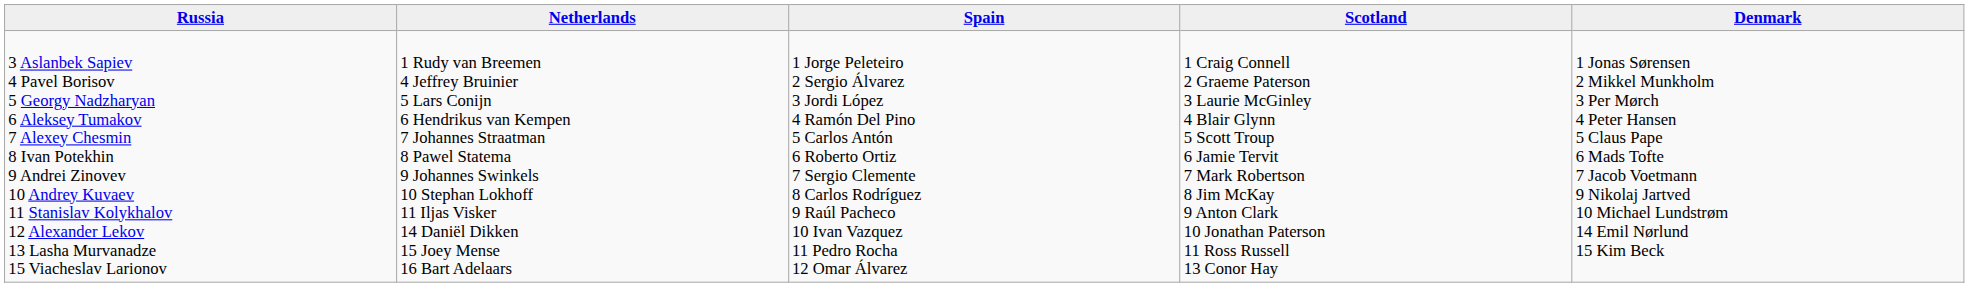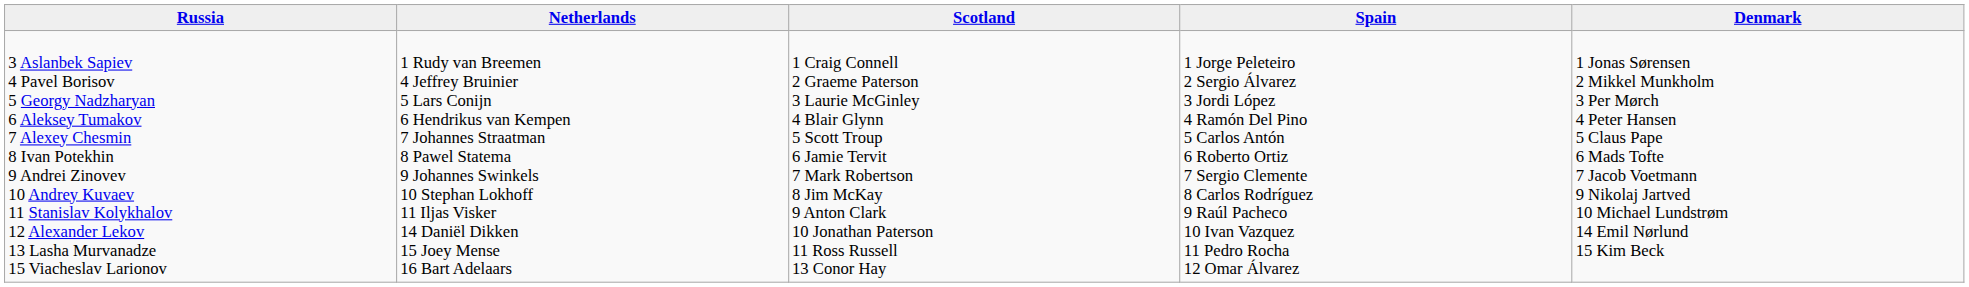columns swapped: Scotland <-> Spain
